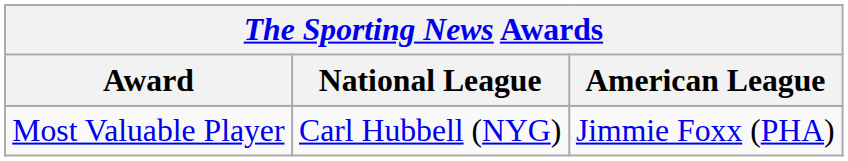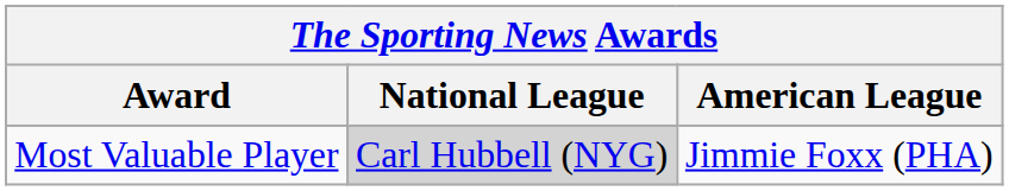Most Valuable Player | National League: no background -> lightgrey background
